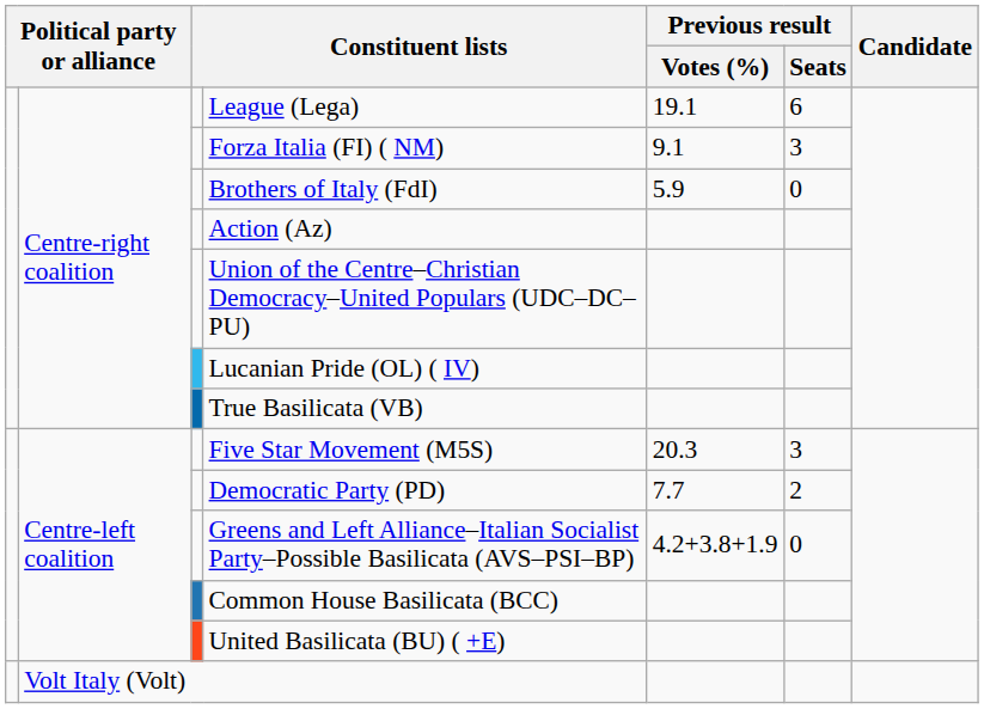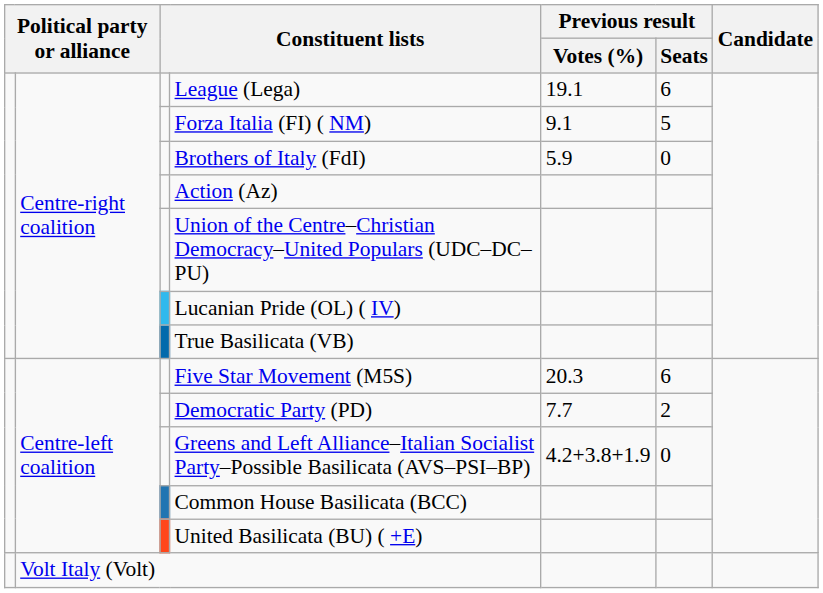Forza Italia (FI) ( NM) | Previous result / Seats: 3 -> 5
Five Star Movement (M5S) | Previous result / Seats: 3 -> 6
